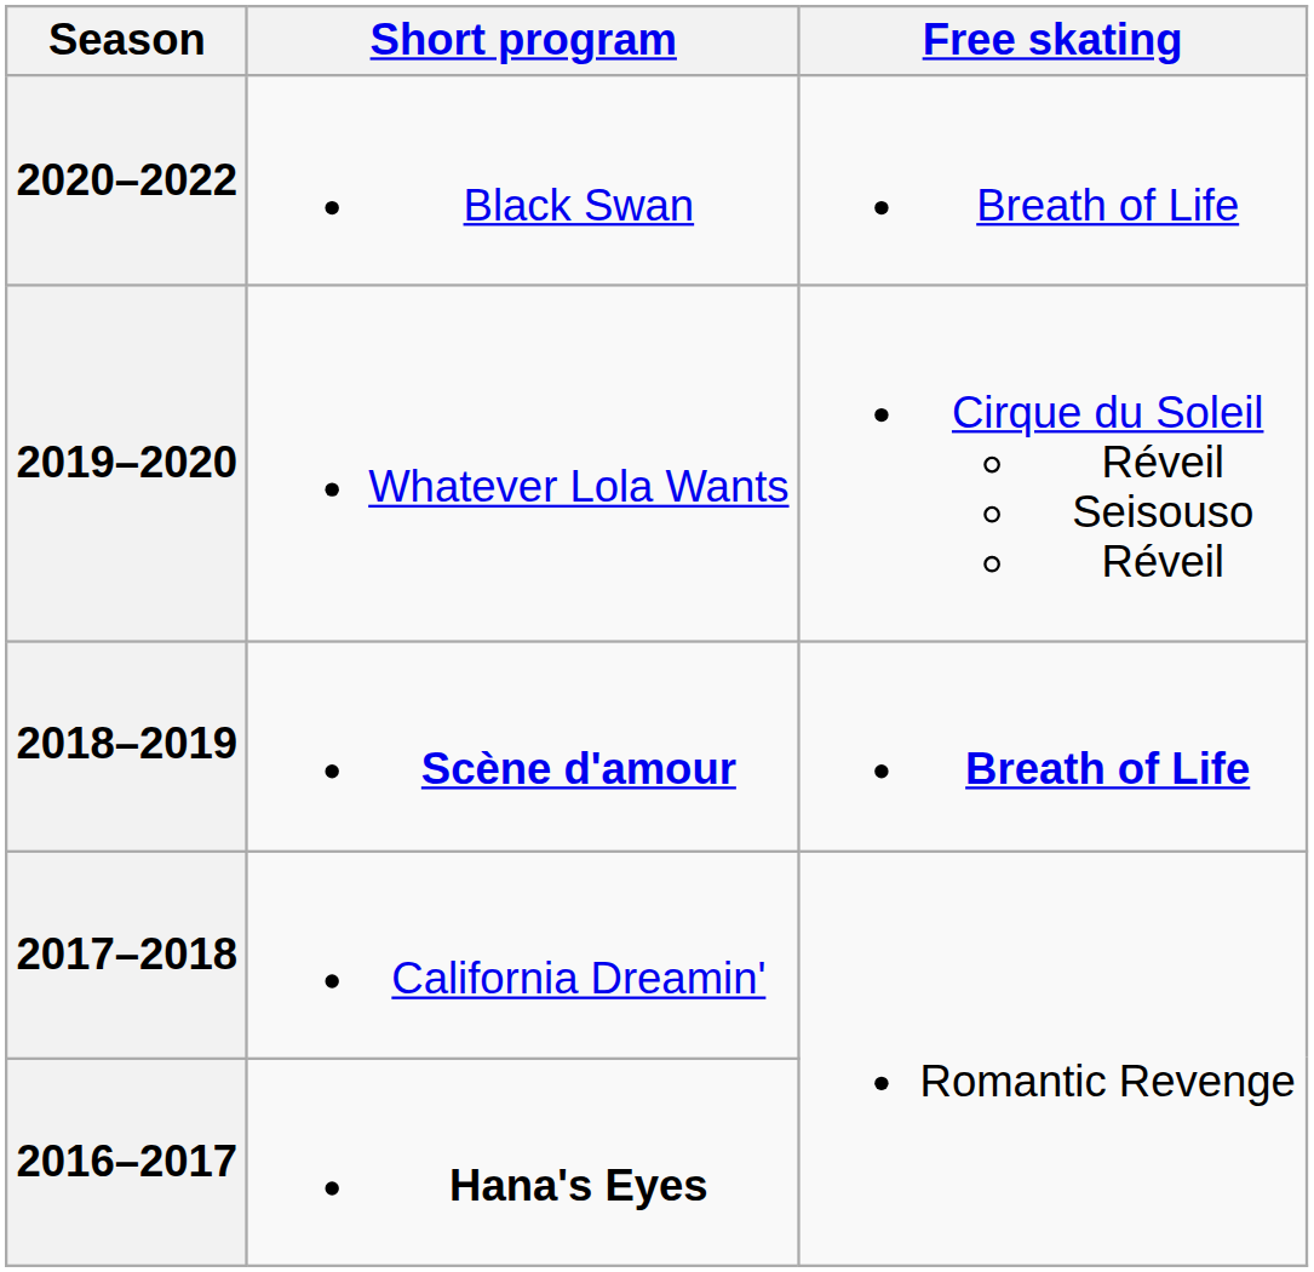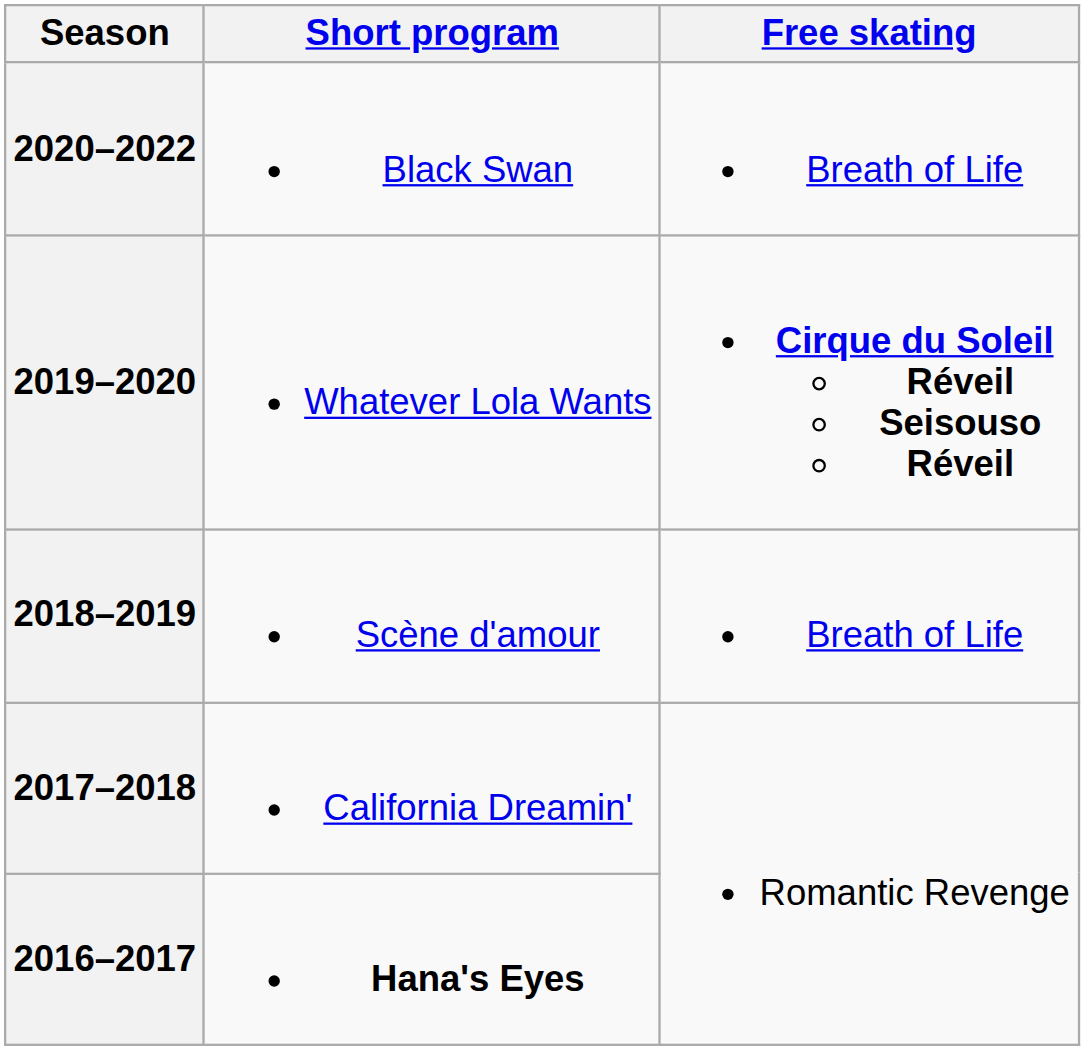2019–2020 | Free skating: normal -> bold
2018–2019 | Short program: bold -> normal
2018–2019 | Free skating: bold -> normal
